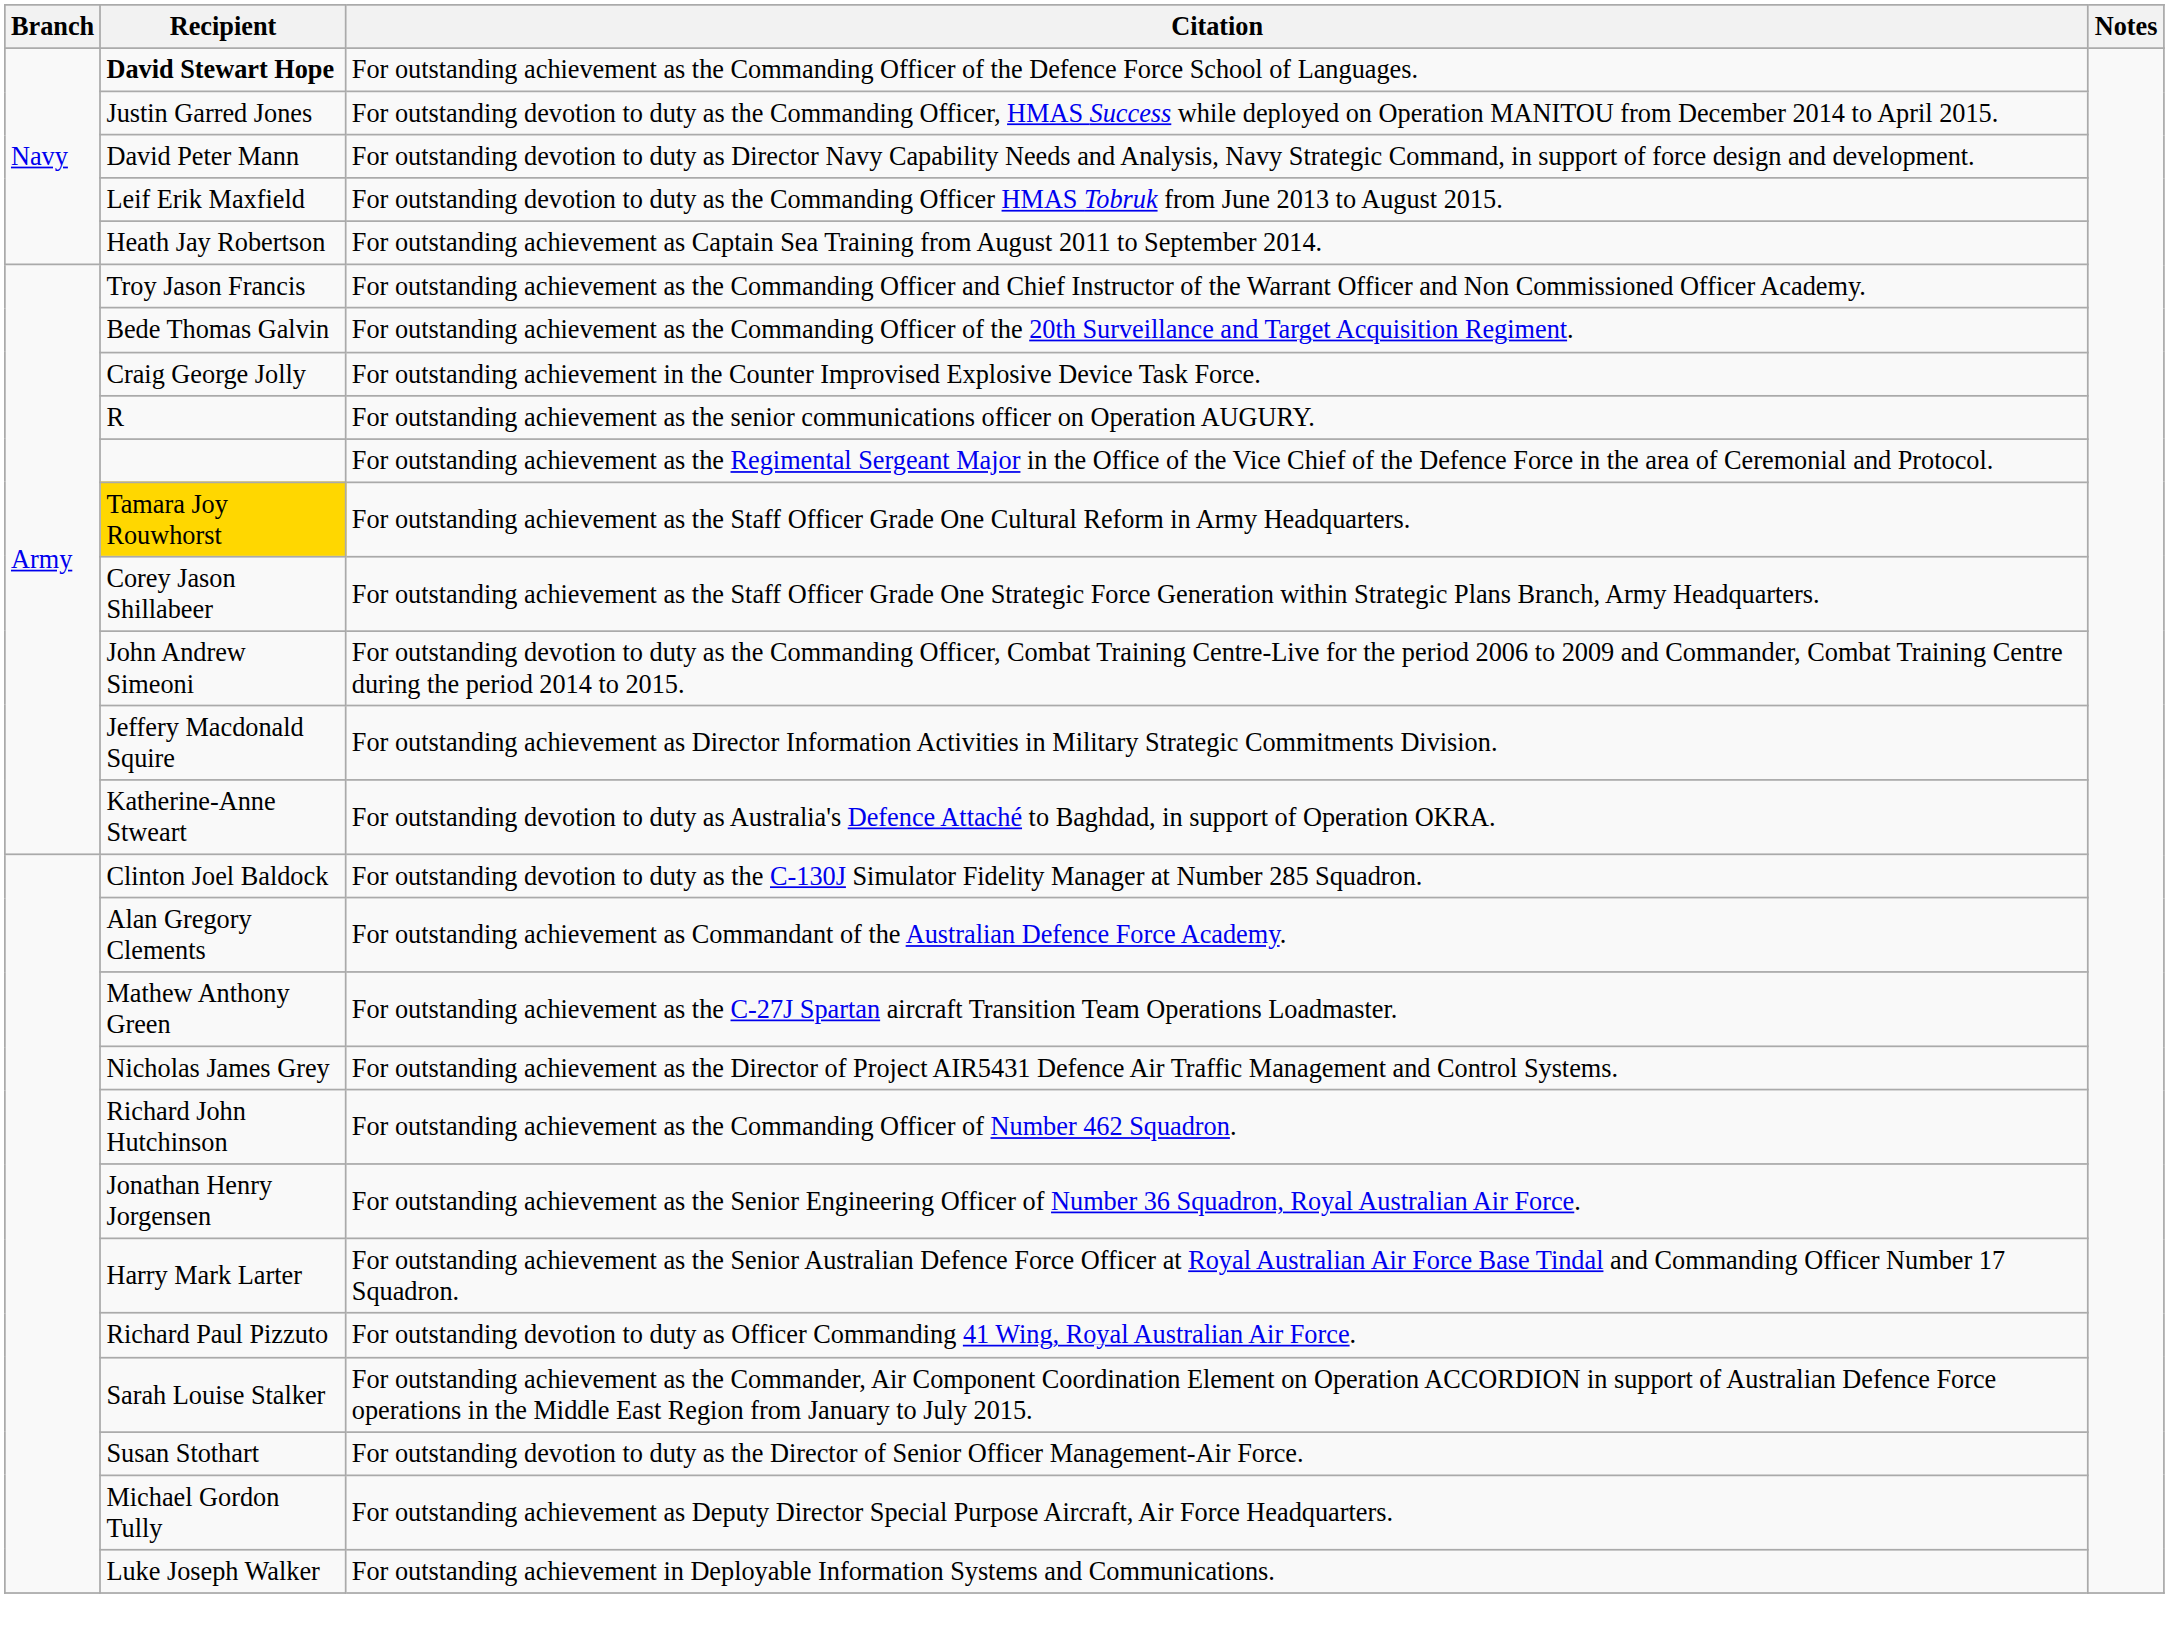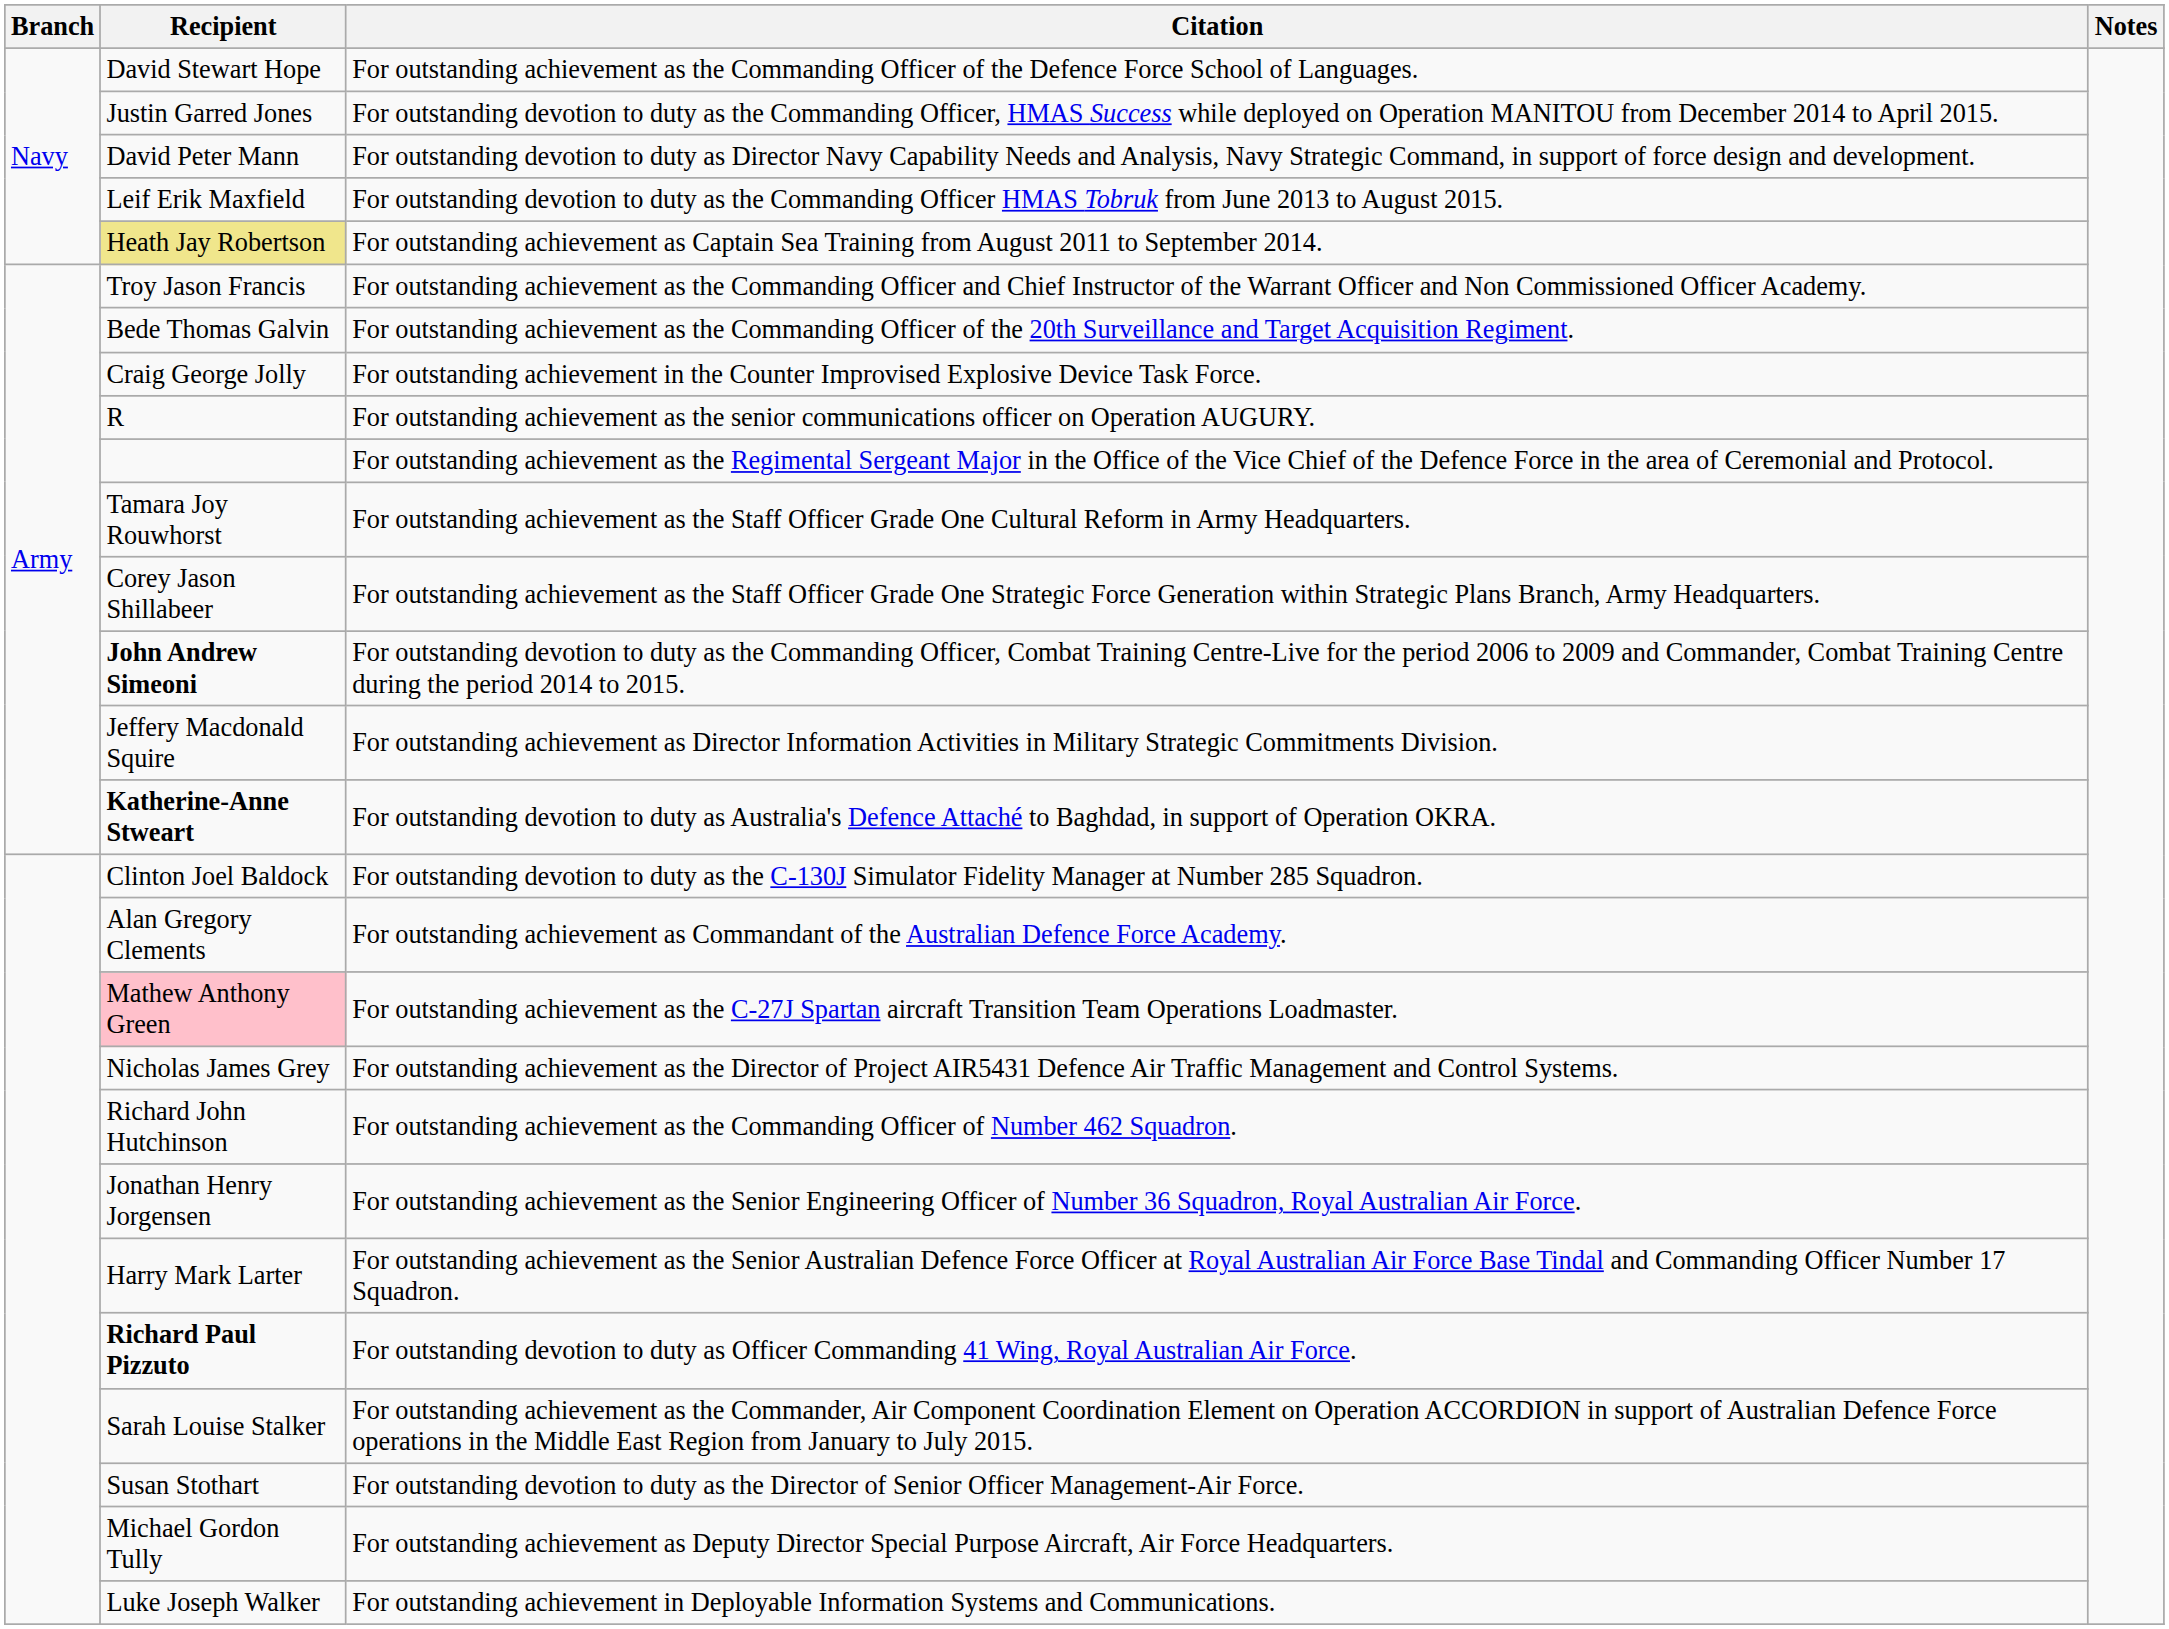David Stewart Hope | Recipient: bold -> normal
Heath Jay Robertson | Recipient: no background -> khaki background
Tamara Joy Rouwhorst | Recipient: gold background -> no background
John Andrew Simeoni | Recipient: normal -> bold
Katherine-Anne Stweart | Recipient: normal -> bold
Mathew Anthony Green | Recipient: no background -> pink background
Richard Paul Pizzuto | Recipient: normal -> bold
